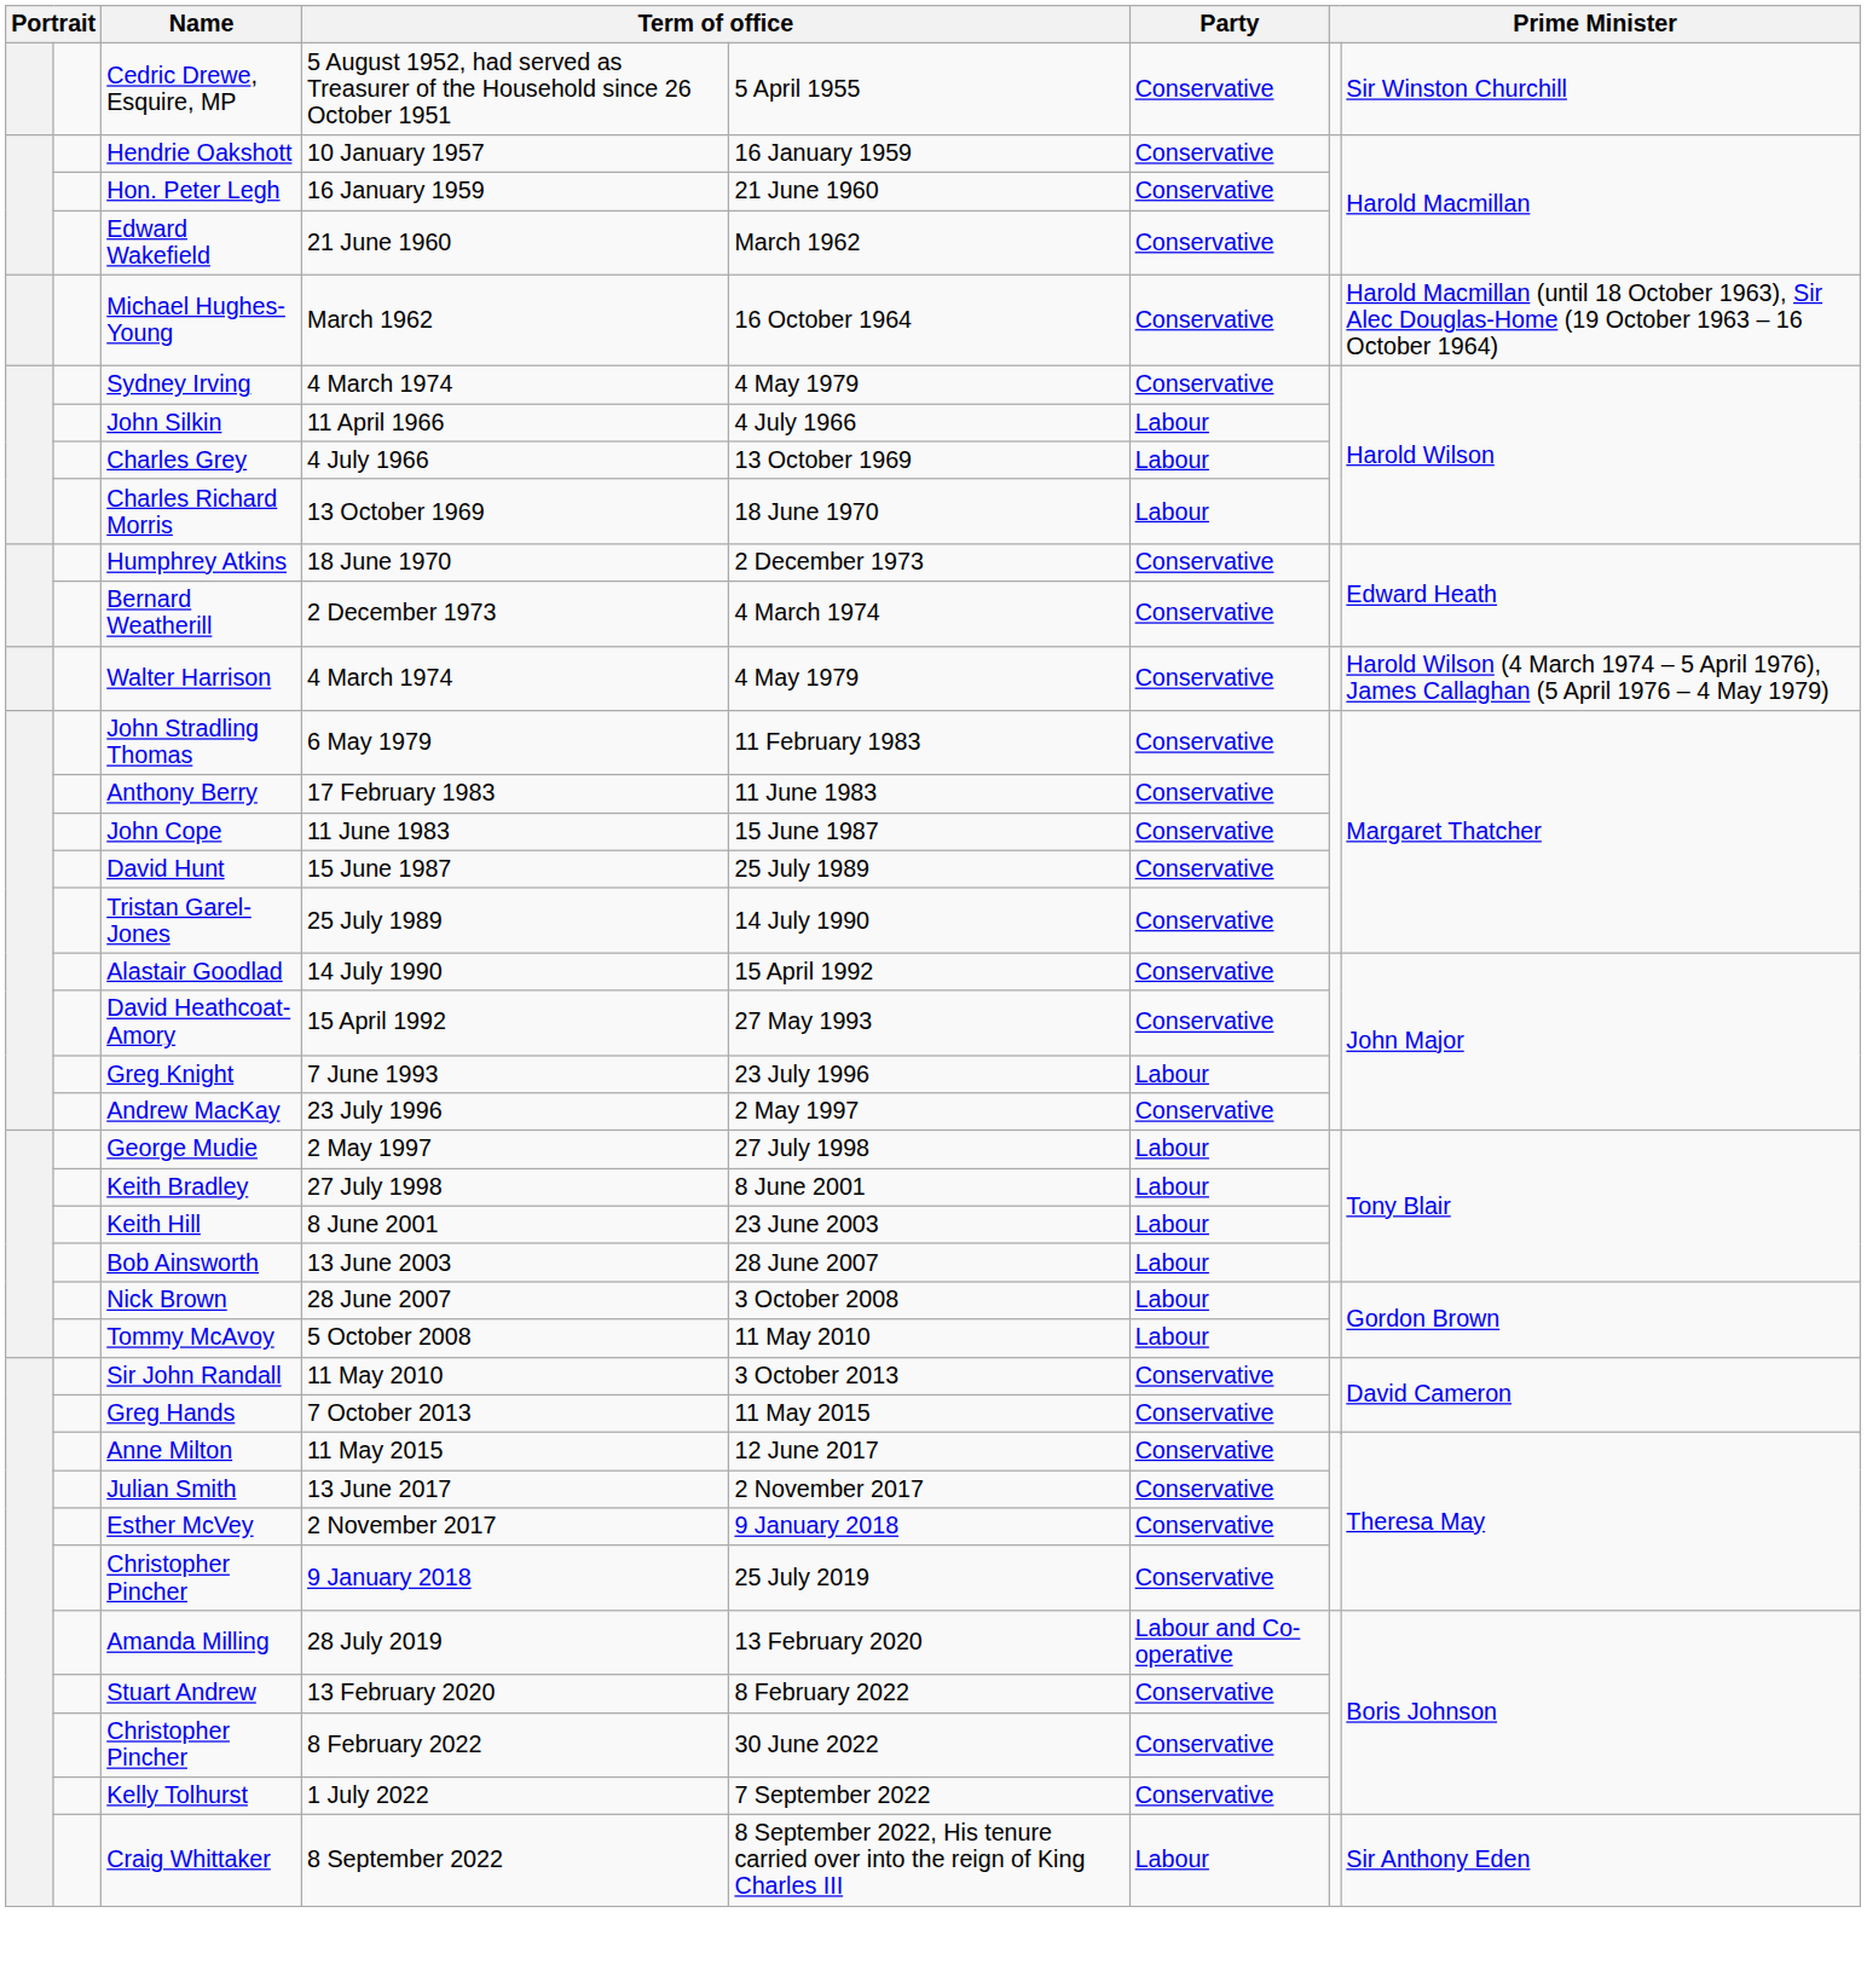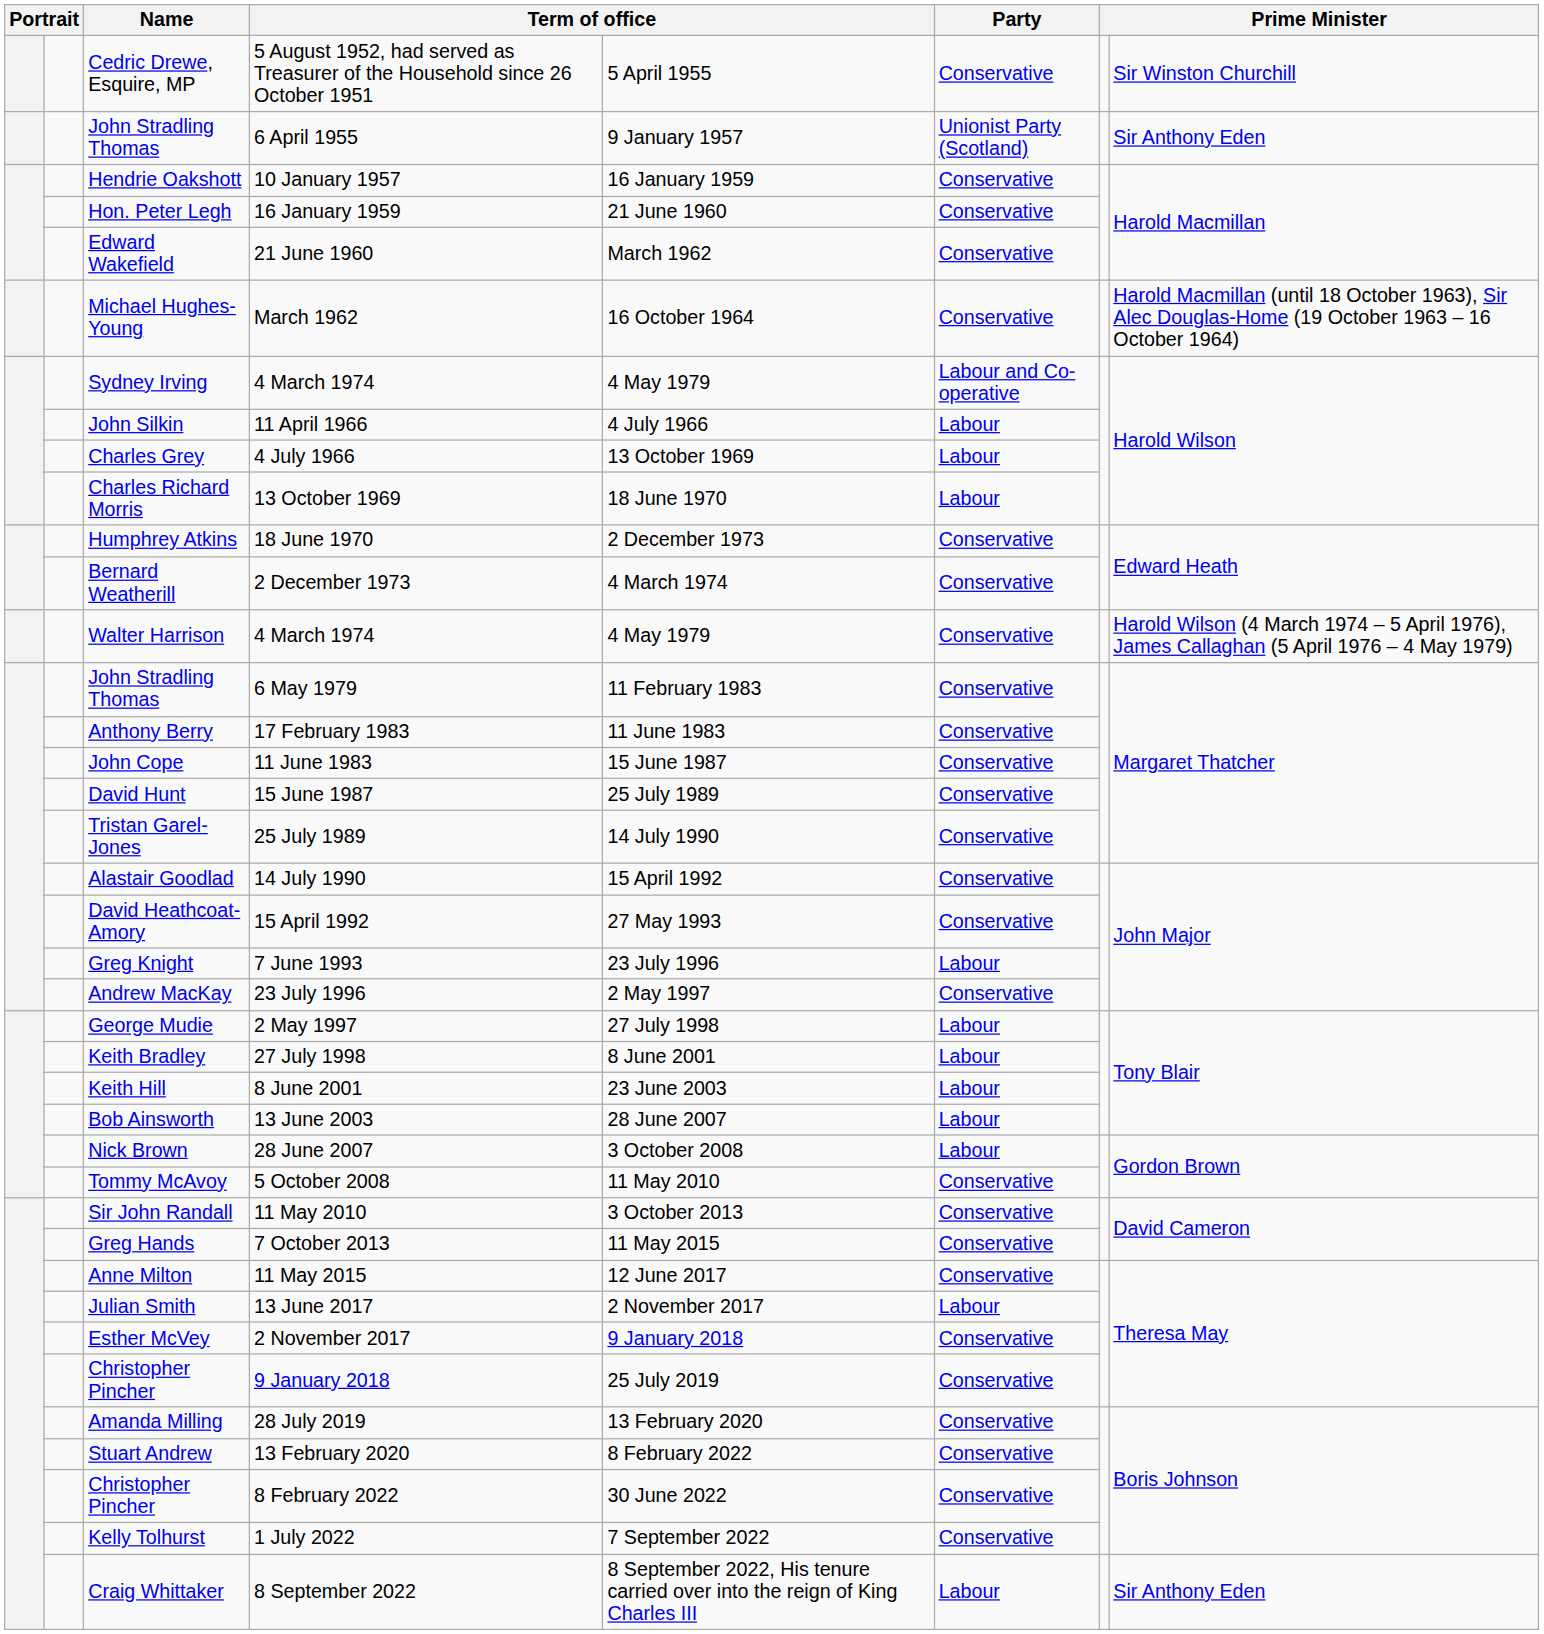+ row: John Stradling Thomas | 6 April 1955 | 9 January 1957 | Unionist Party (Scotland) | Sir Anthony Eden
Sydney Irving / 4 March 1974 | Party: Conservative -> Labour and Co-operative
5 October 2008 | Party: Labour -> Conservative
13 June 2017 | Party: Conservative -> Labour
28 July 2019 | Party: Labour and Co-operative -> Conservative
